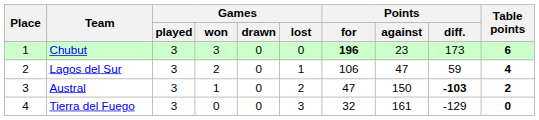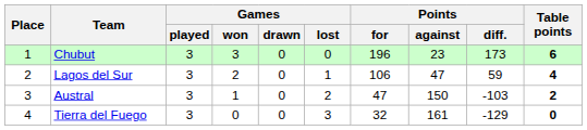Chubut | Points / for: bold -> normal
Austral | Points / diff.: bold -> normal
